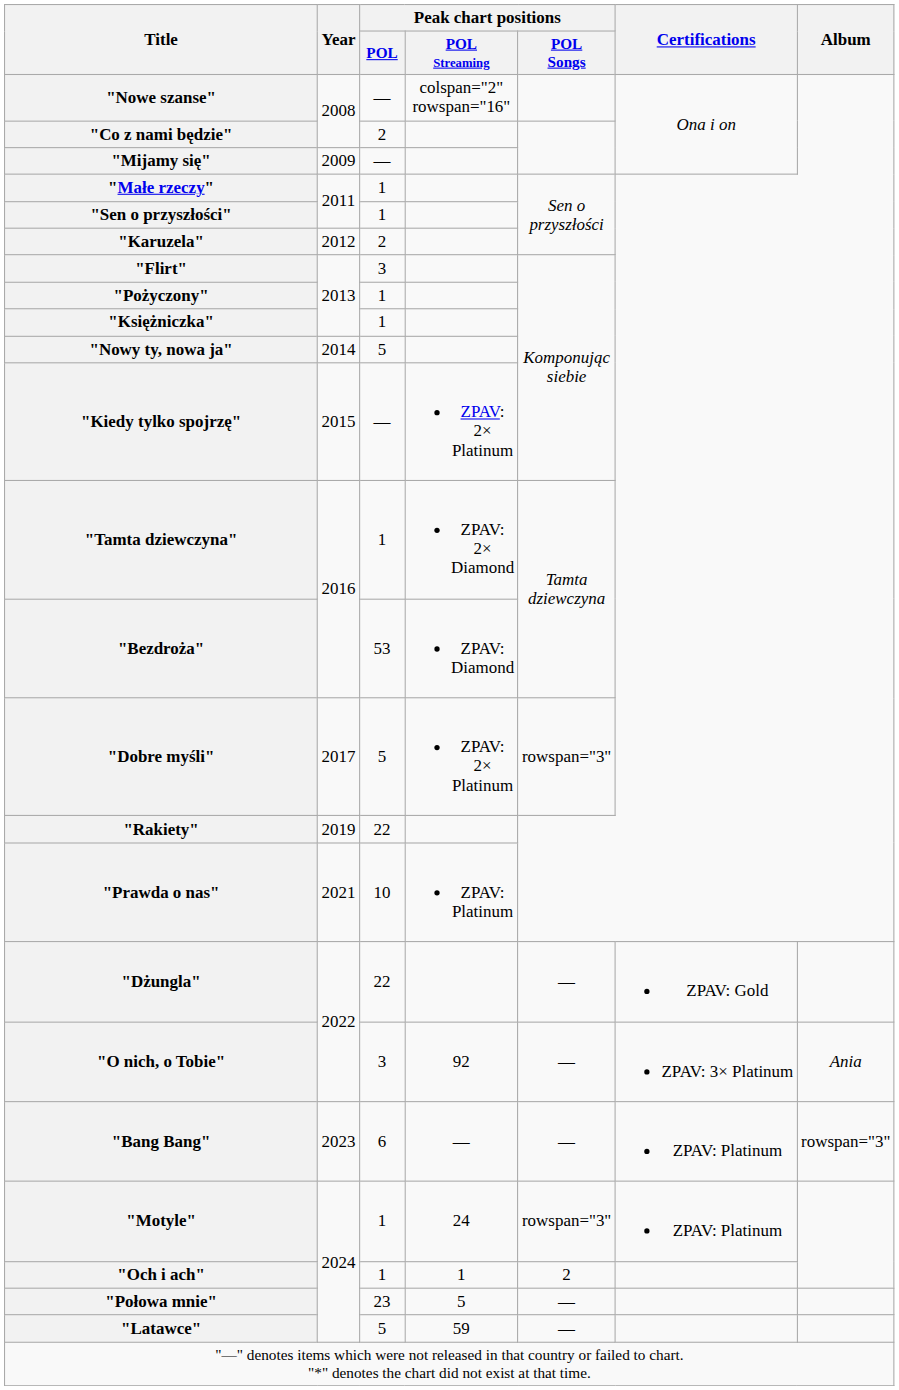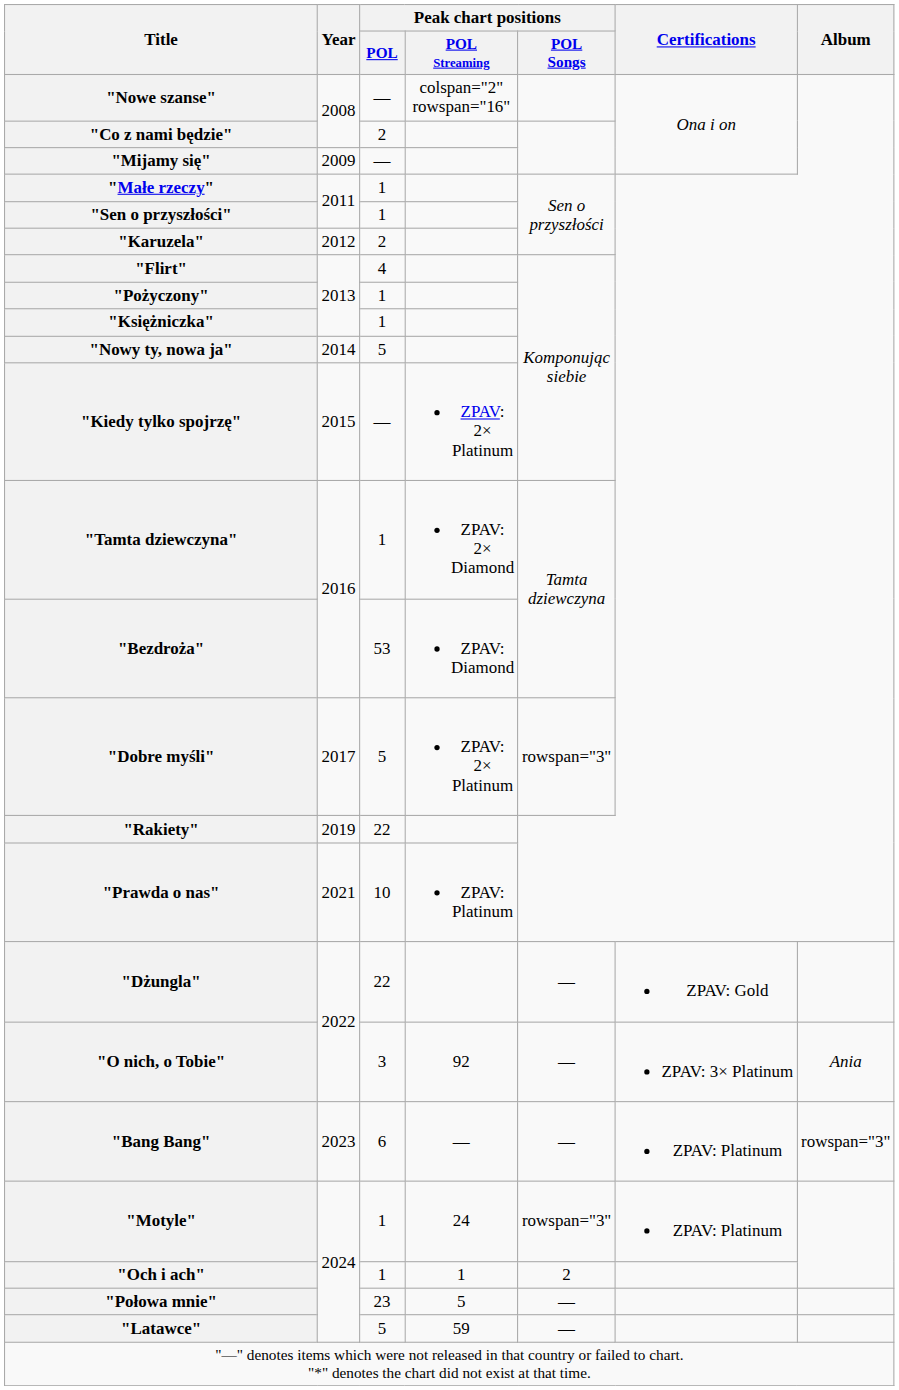"Flirt" | Peak chart positions / POL: 3 -> 4
